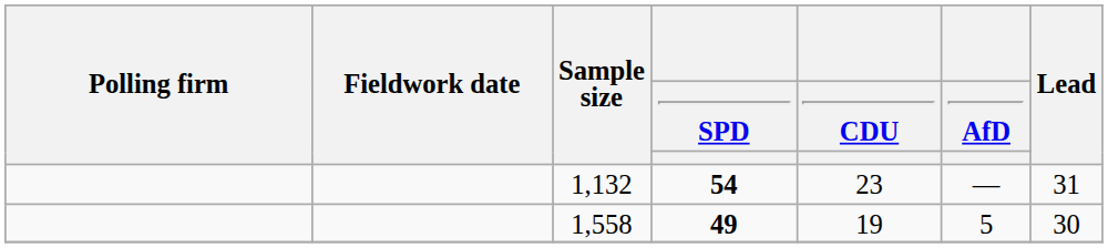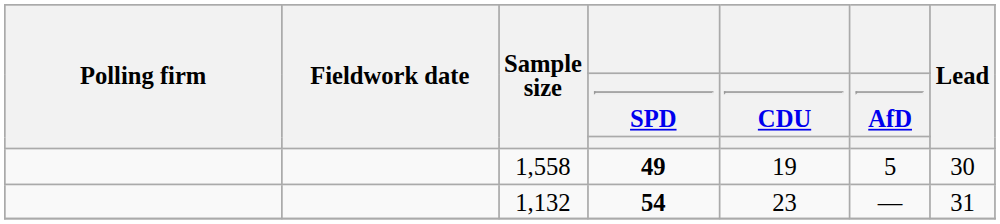rows swapped: 1,132 <-> 1,558
